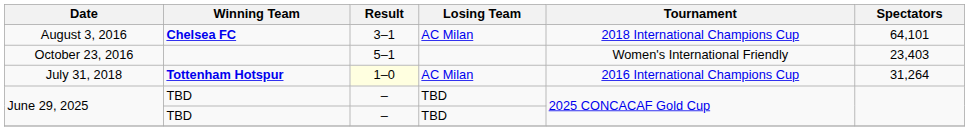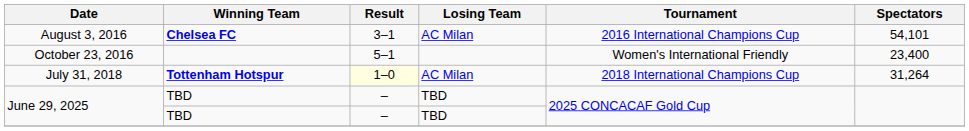August 3, 2016 | Tournament: 2018 International Champions Cup -> 2016 International Champions Cup
August 3, 2016 | Spectators: 64,101 -> 54,101
October 23, 2016 | Spectators: 23,403 -> 23,400
July 31, 2018 | Tournament: 2016 International Champions Cup -> 2018 International Champions Cup
